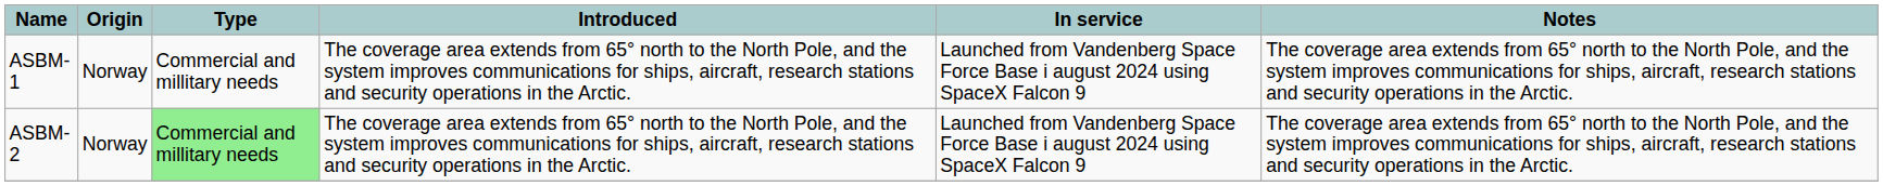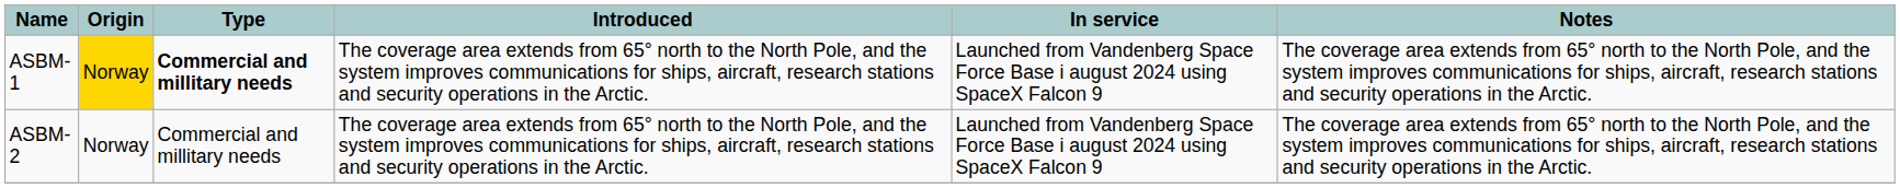ASBM-1 | Origin: no background -> gold background
ASBM-1 | Type: normal -> bold
ASBM-2 | Type: lightgreen background -> no background
